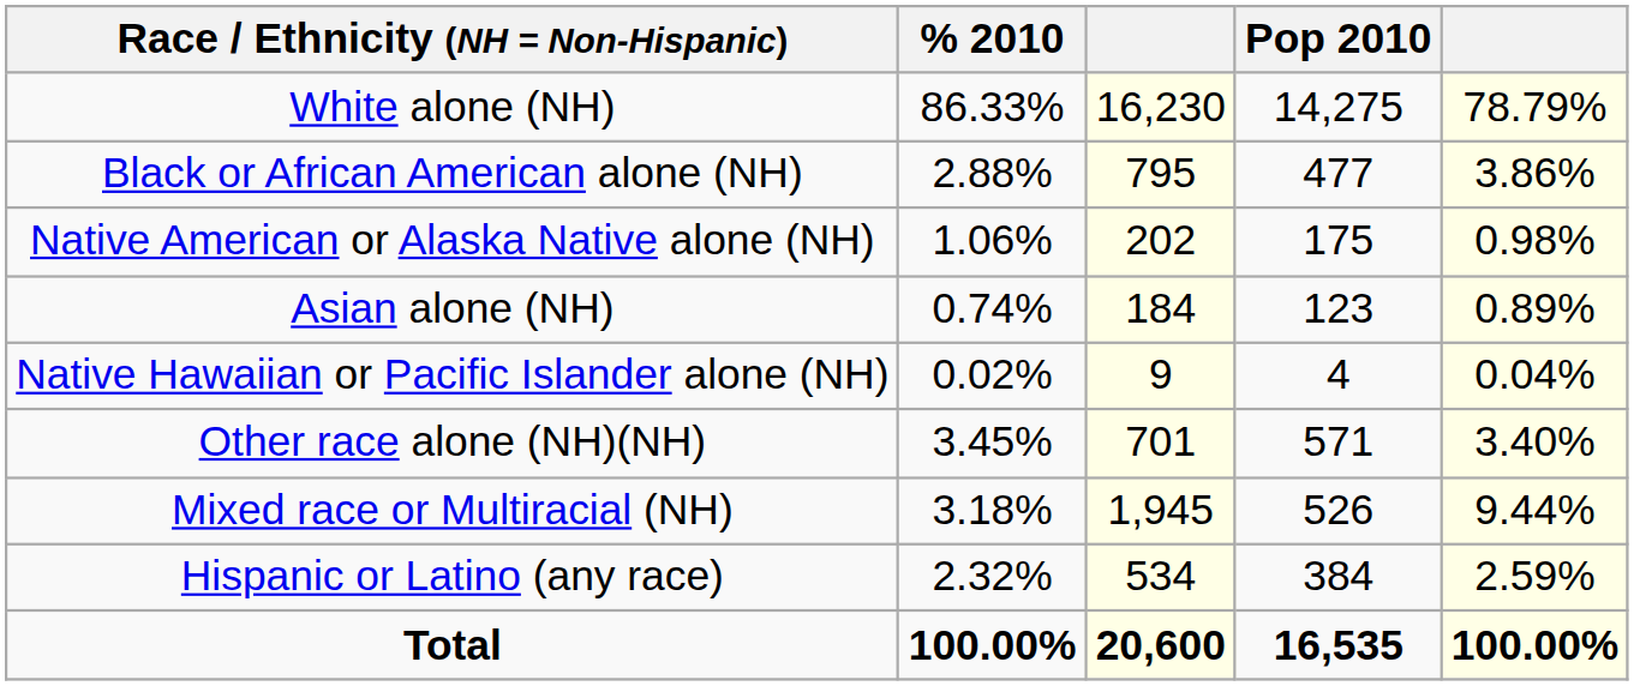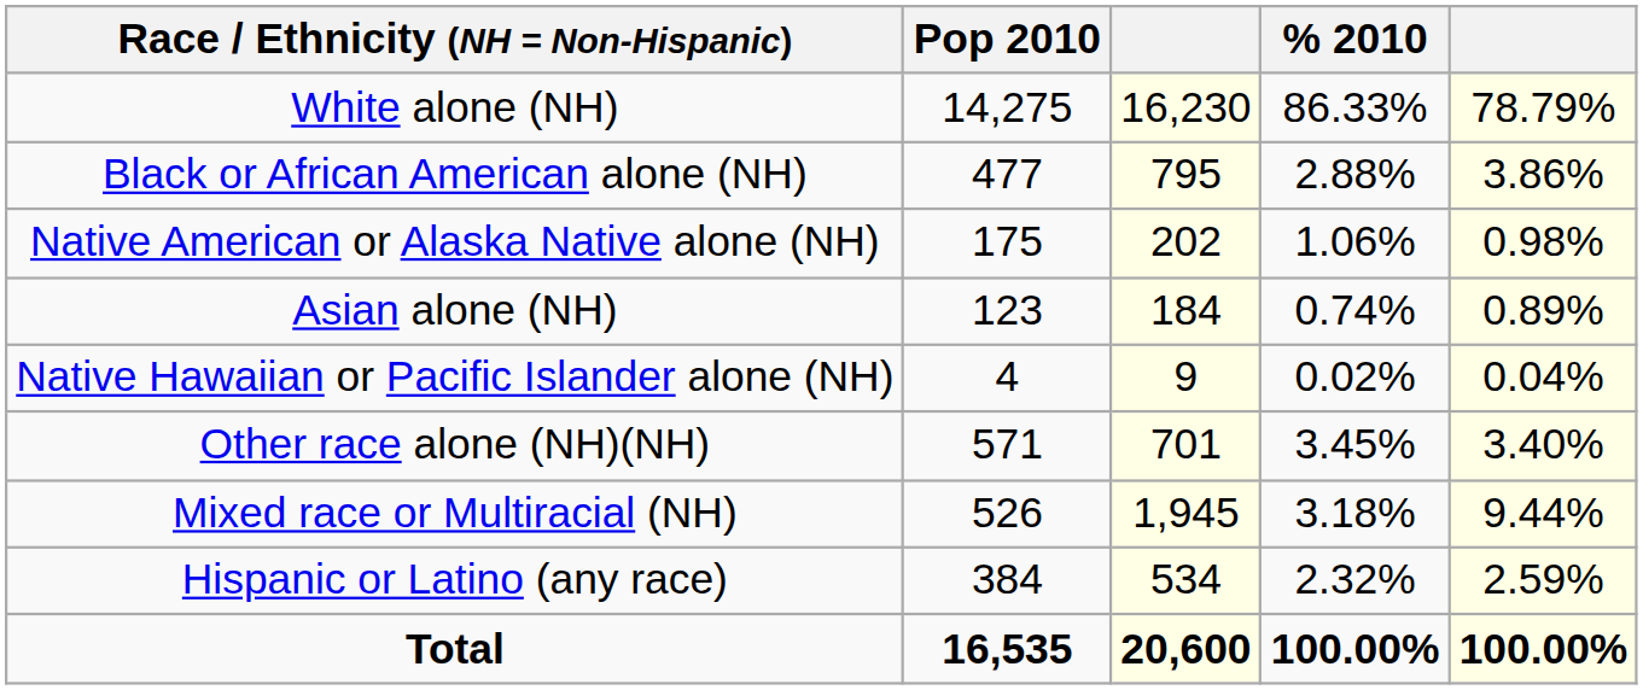columns swapped: Pop 2010 <-> % 2010
